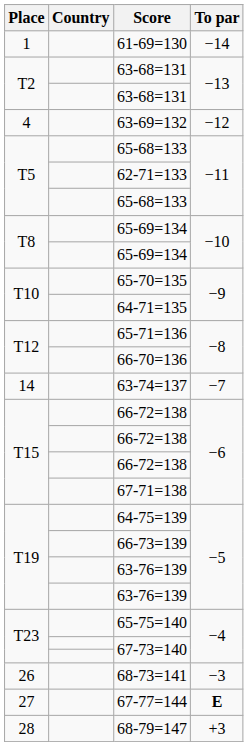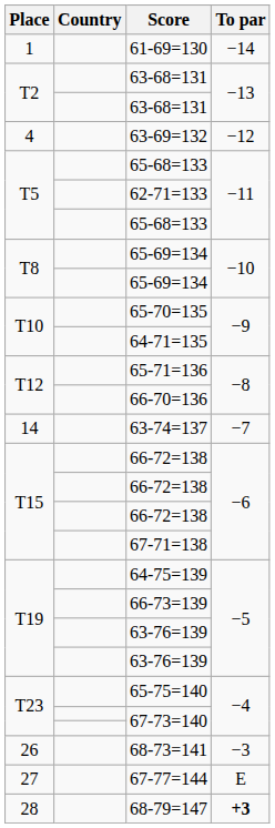67-77=144 | To par: bold -> normal
68-79=147 | To par: normal -> bold
